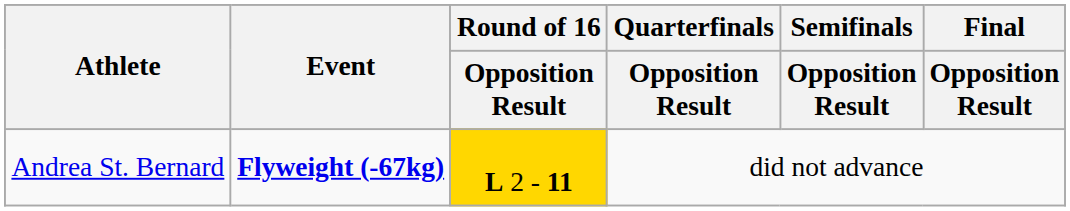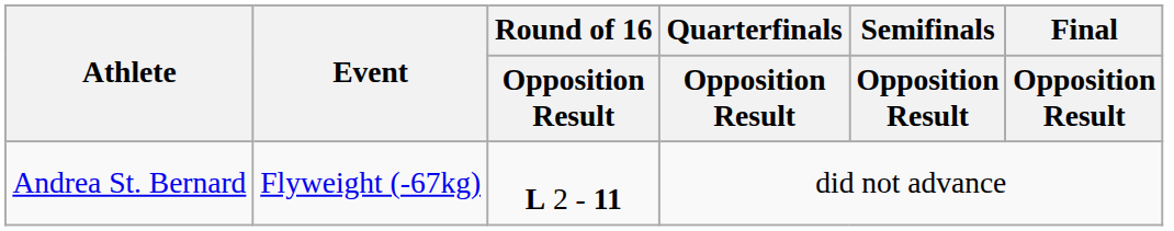Andrea St. Bernard | Event: bold -> normal
Andrea St. Bernard | Round of 16 / Opposition Result: gold background -> no background
